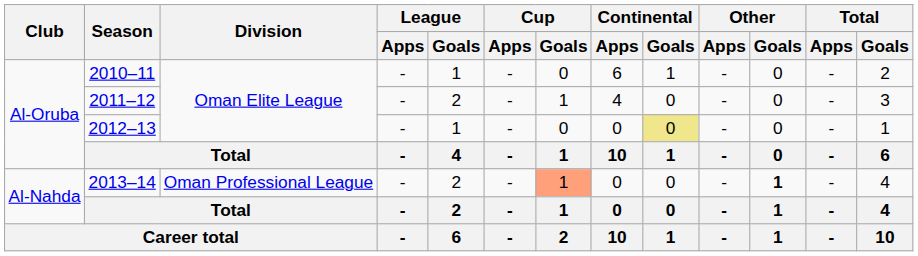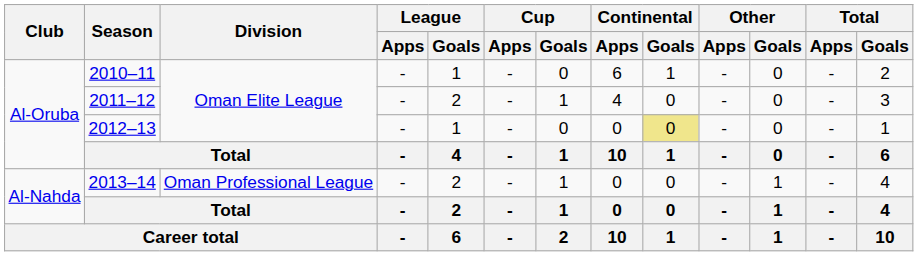2013–14 | Cup / Goals: lightsalmon background -> no background
2013–14 | Other / Goals: bold -> normal
